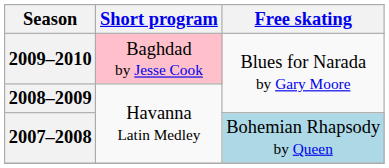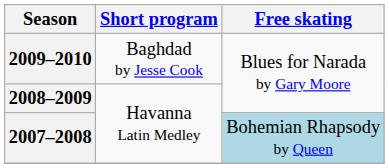2009–2010 | Short program: pink background -> no background
